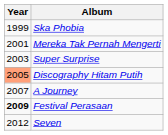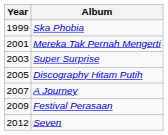Discography Hitam Putih | Year: lightsalmon background -> no background
Festival Perasaan | Year: bold -> normal
